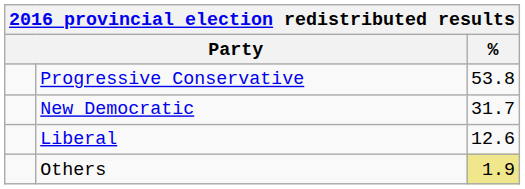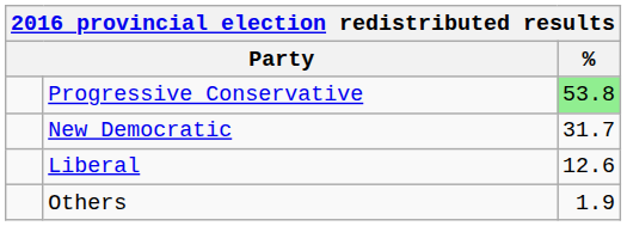Progressive Conservative | %: no background -> lightgreen background
Others | %: khaki background -> no background
